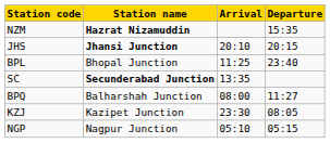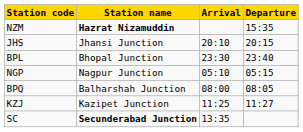JHS | Station name: bold -> normal
BPL | Arrival: 11:25 -> 23:30
rows swapped: NGP <-> SC
BPQ | Departure: 11:27 -> 08:05
KZJ | Arrival: 23:30 -> 11:25
KZJ | Departure: 08:05 -> 11:27
